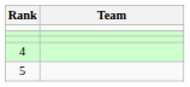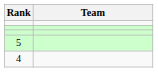row 5 | Rank: 4 -> 5
row 6 | Rank: 5 -> 4
